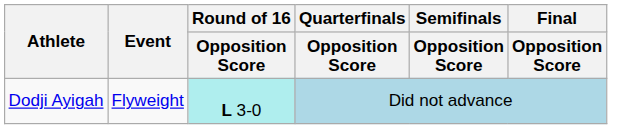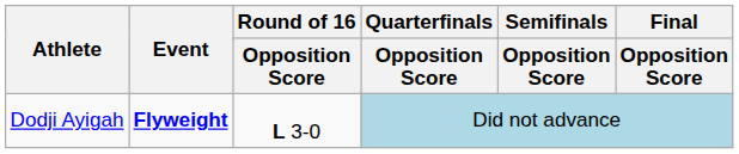Dodji Ayigah | Event: normal -> bold
Dodji Ayigah | Round of 16 / Opposition Score: paleturquoise background -> no background
